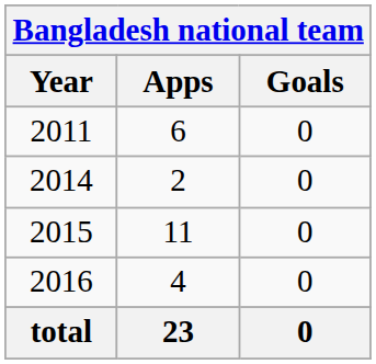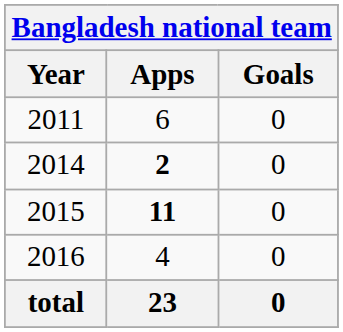2014 | Apps: normal -> bold
2015 | Apps: normal -> bold
